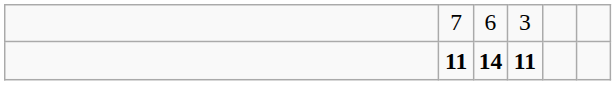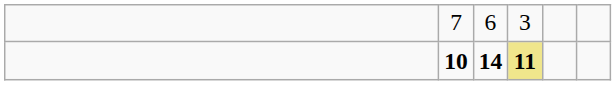row 2 | column 2: 11 -> 10
row 2 | column 4: no background -> khaki background
